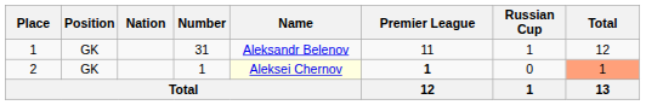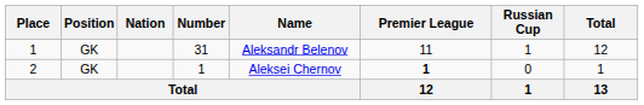2 | Name: lightyellow background -> no background
2 | Total: lightsalmon background -> no background
